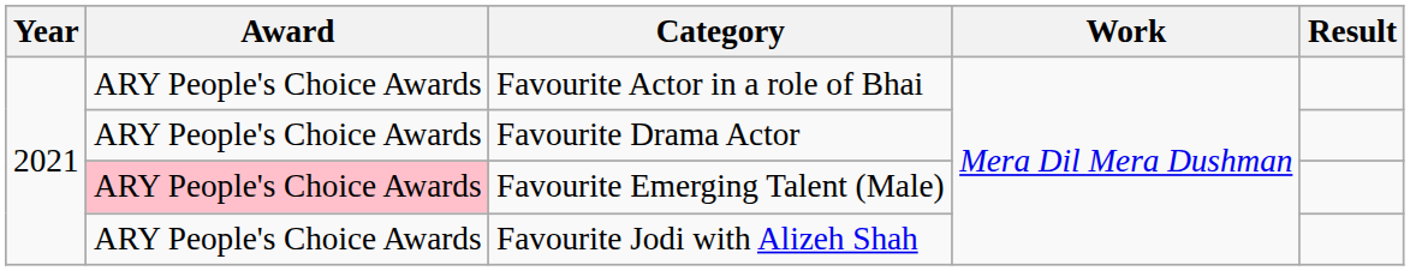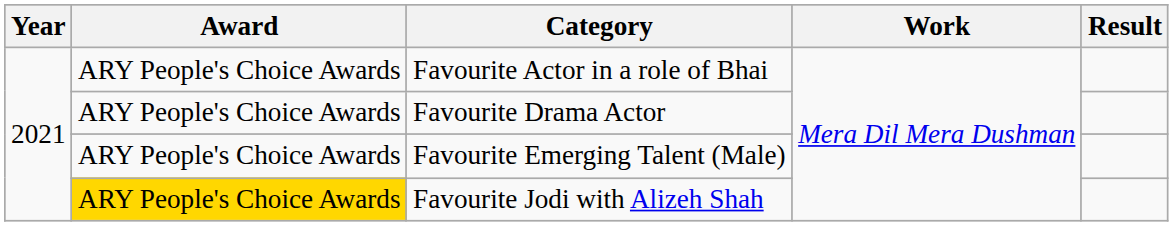Favourite Emerging Talent (Male) | Award: pink background -> no background
Favourite Jodi with Alizeh Shah | Award: no background -> gold background
